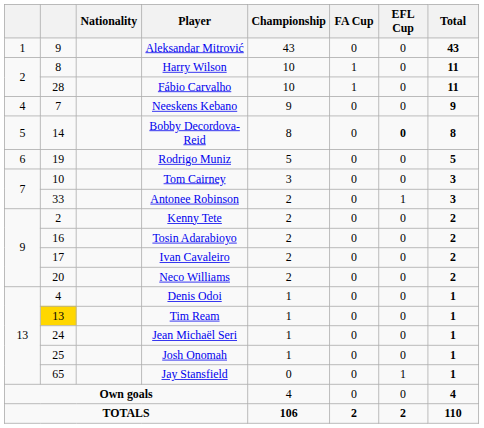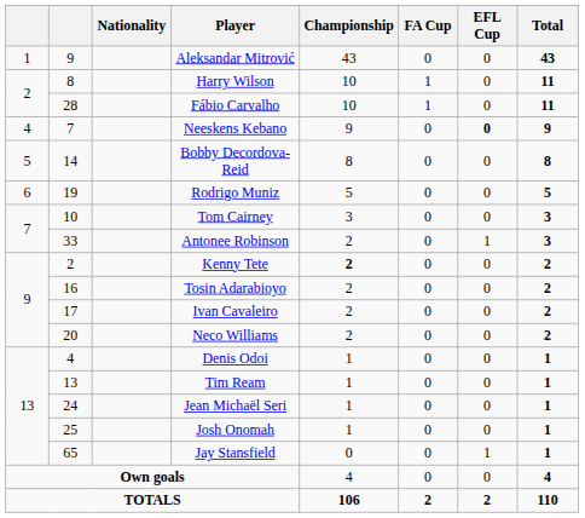Neeskens Kebano | EFL Cup: normal -> bold
Bobby Decordova-Reid | EFL Cup: bold -> normal
Kenny Tete | Championship: normal -> bold
Tim Ream | column 2: gold background -> no background
